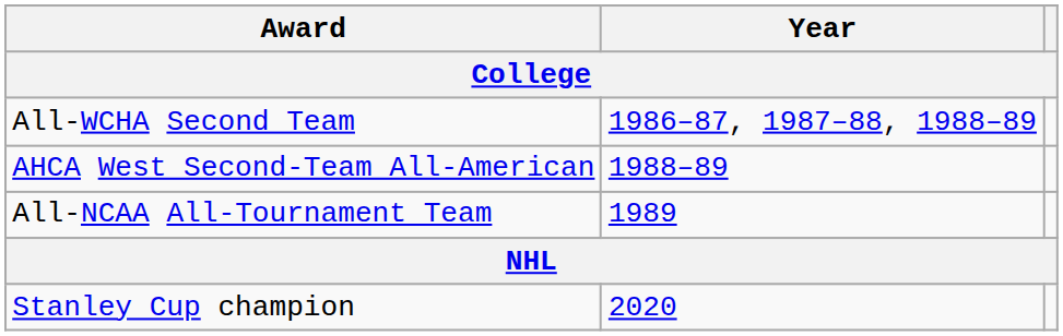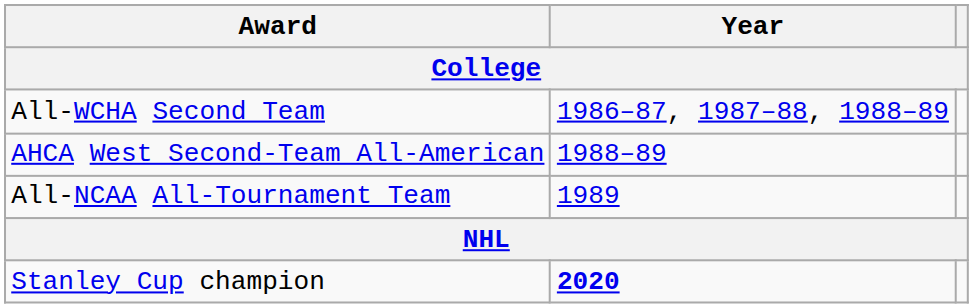Stanley Cup champion | Year: normal -> bold
